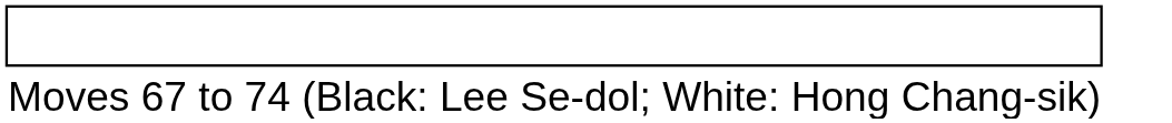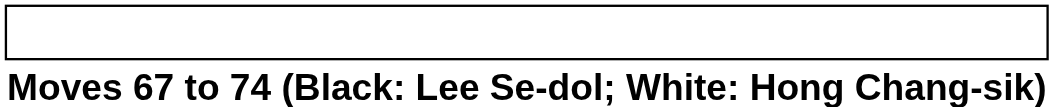row 1 | column 1: normal -> bold
